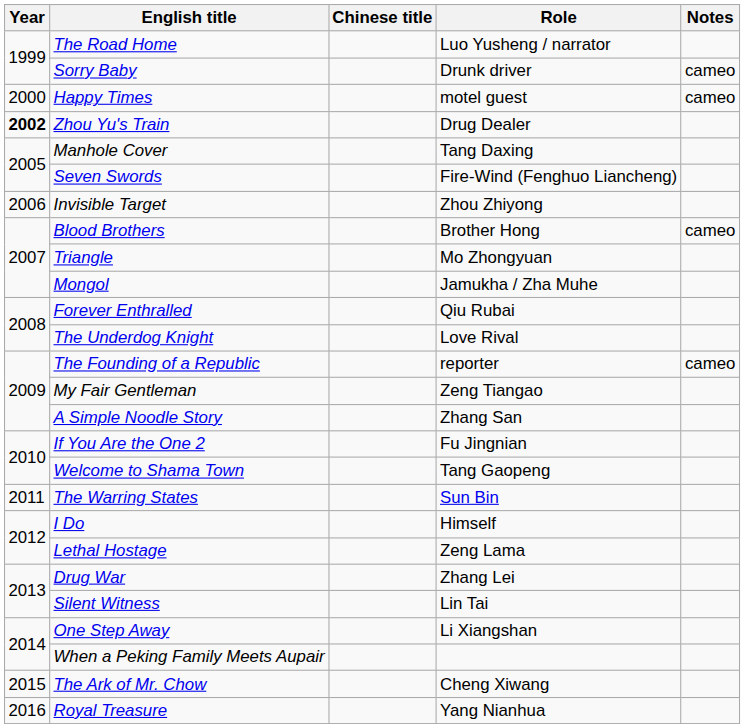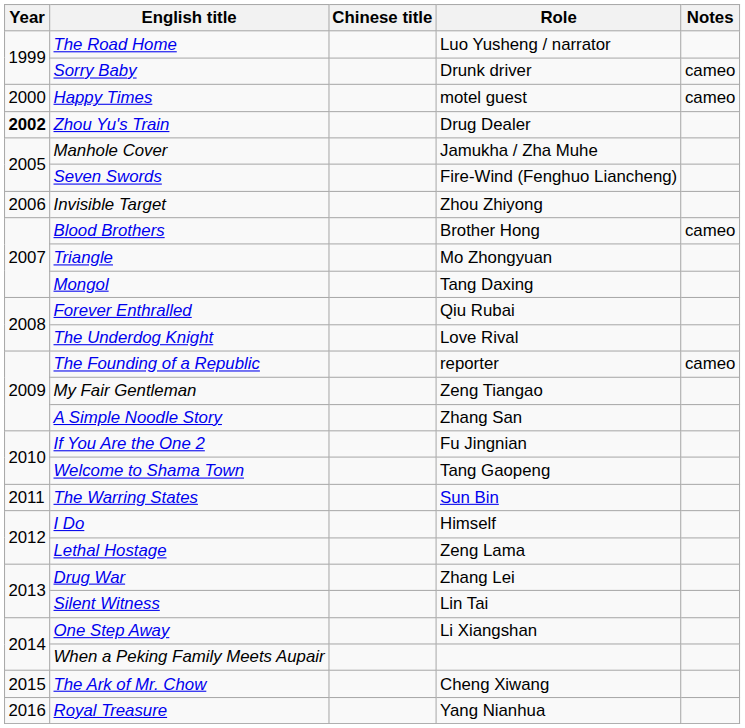Manhole Cover | Role: Tang Daxing -> Jamukha / Zha Muhe
Mongol | Role: Jamukha / Zha Muhe -> Tang Daxing
